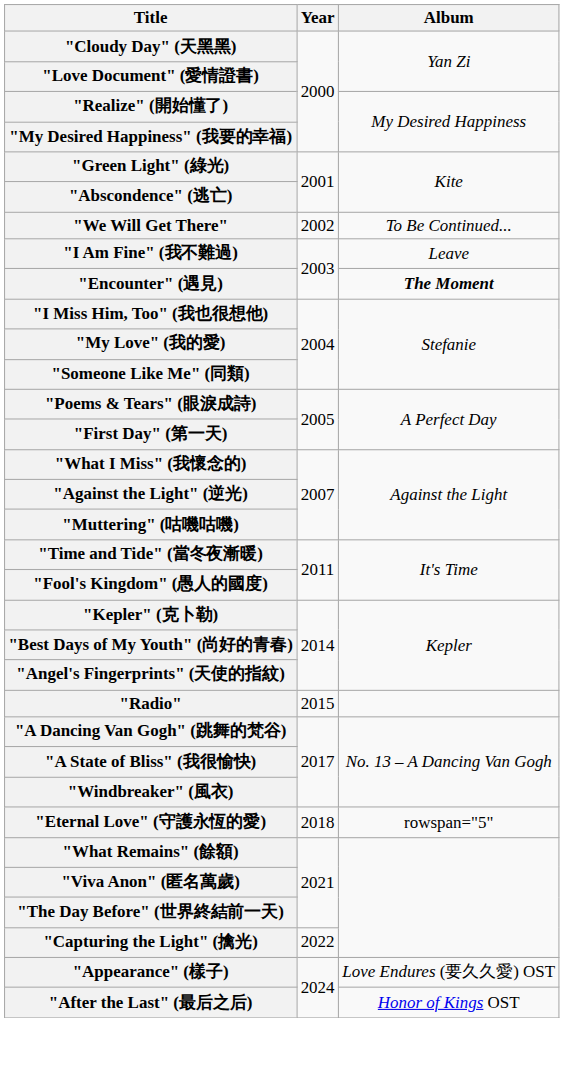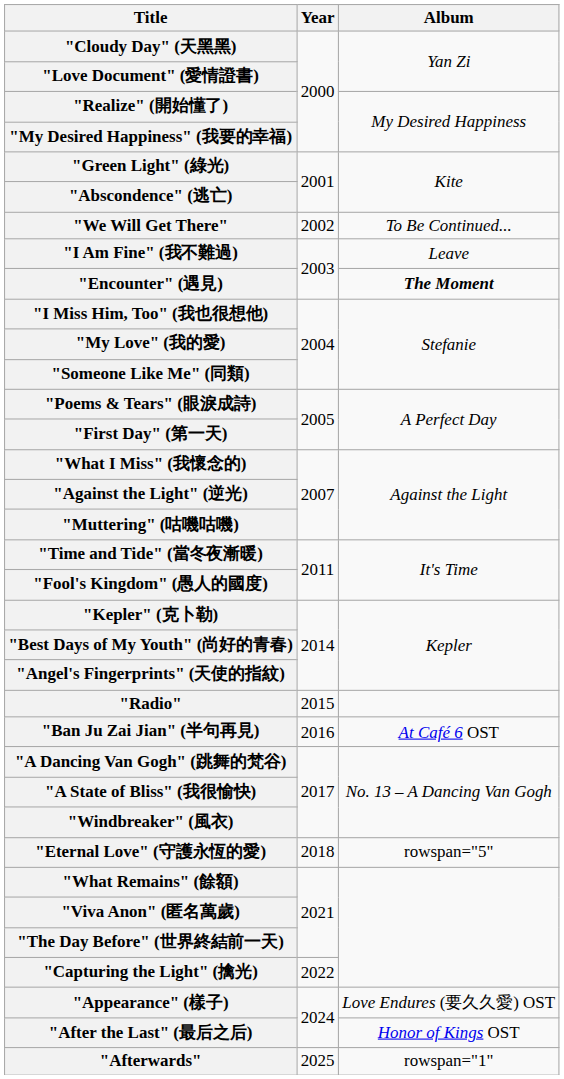+ row: "Ban Ju Zai Jian" (半句再見) | 2016 | At Café 6 OST
+ row: "Afterwards" | 2025 | rowspan="1"
